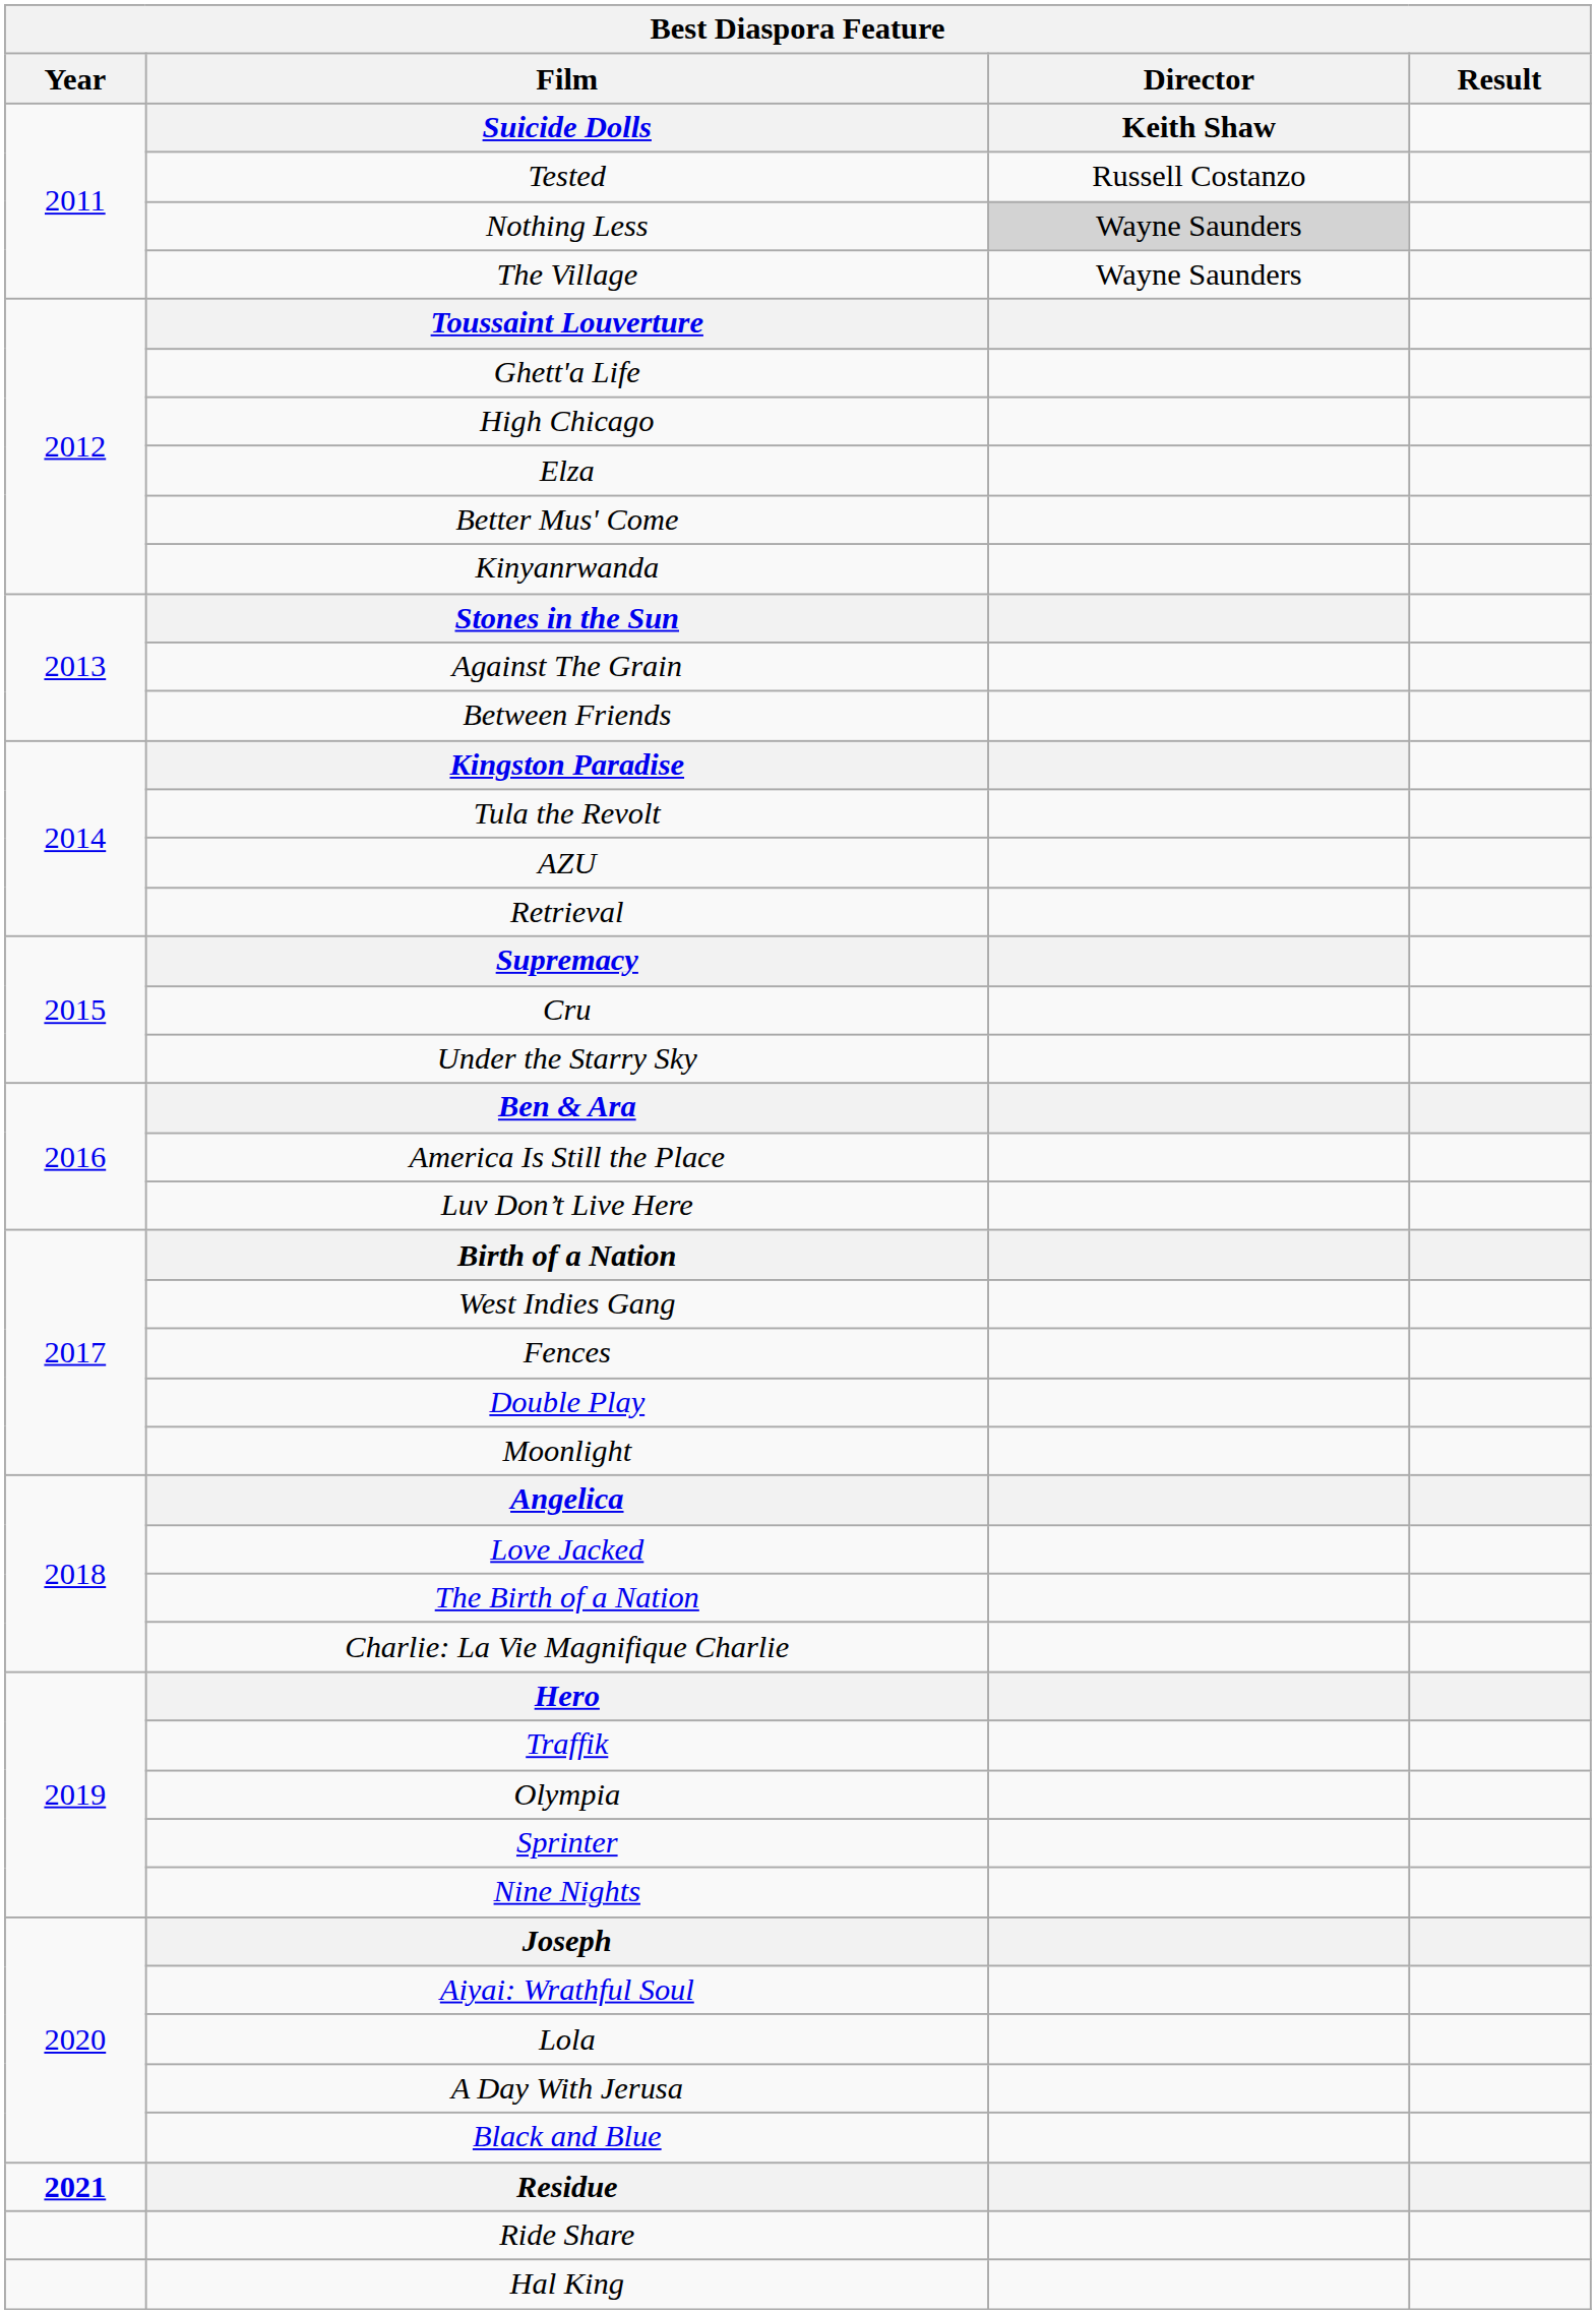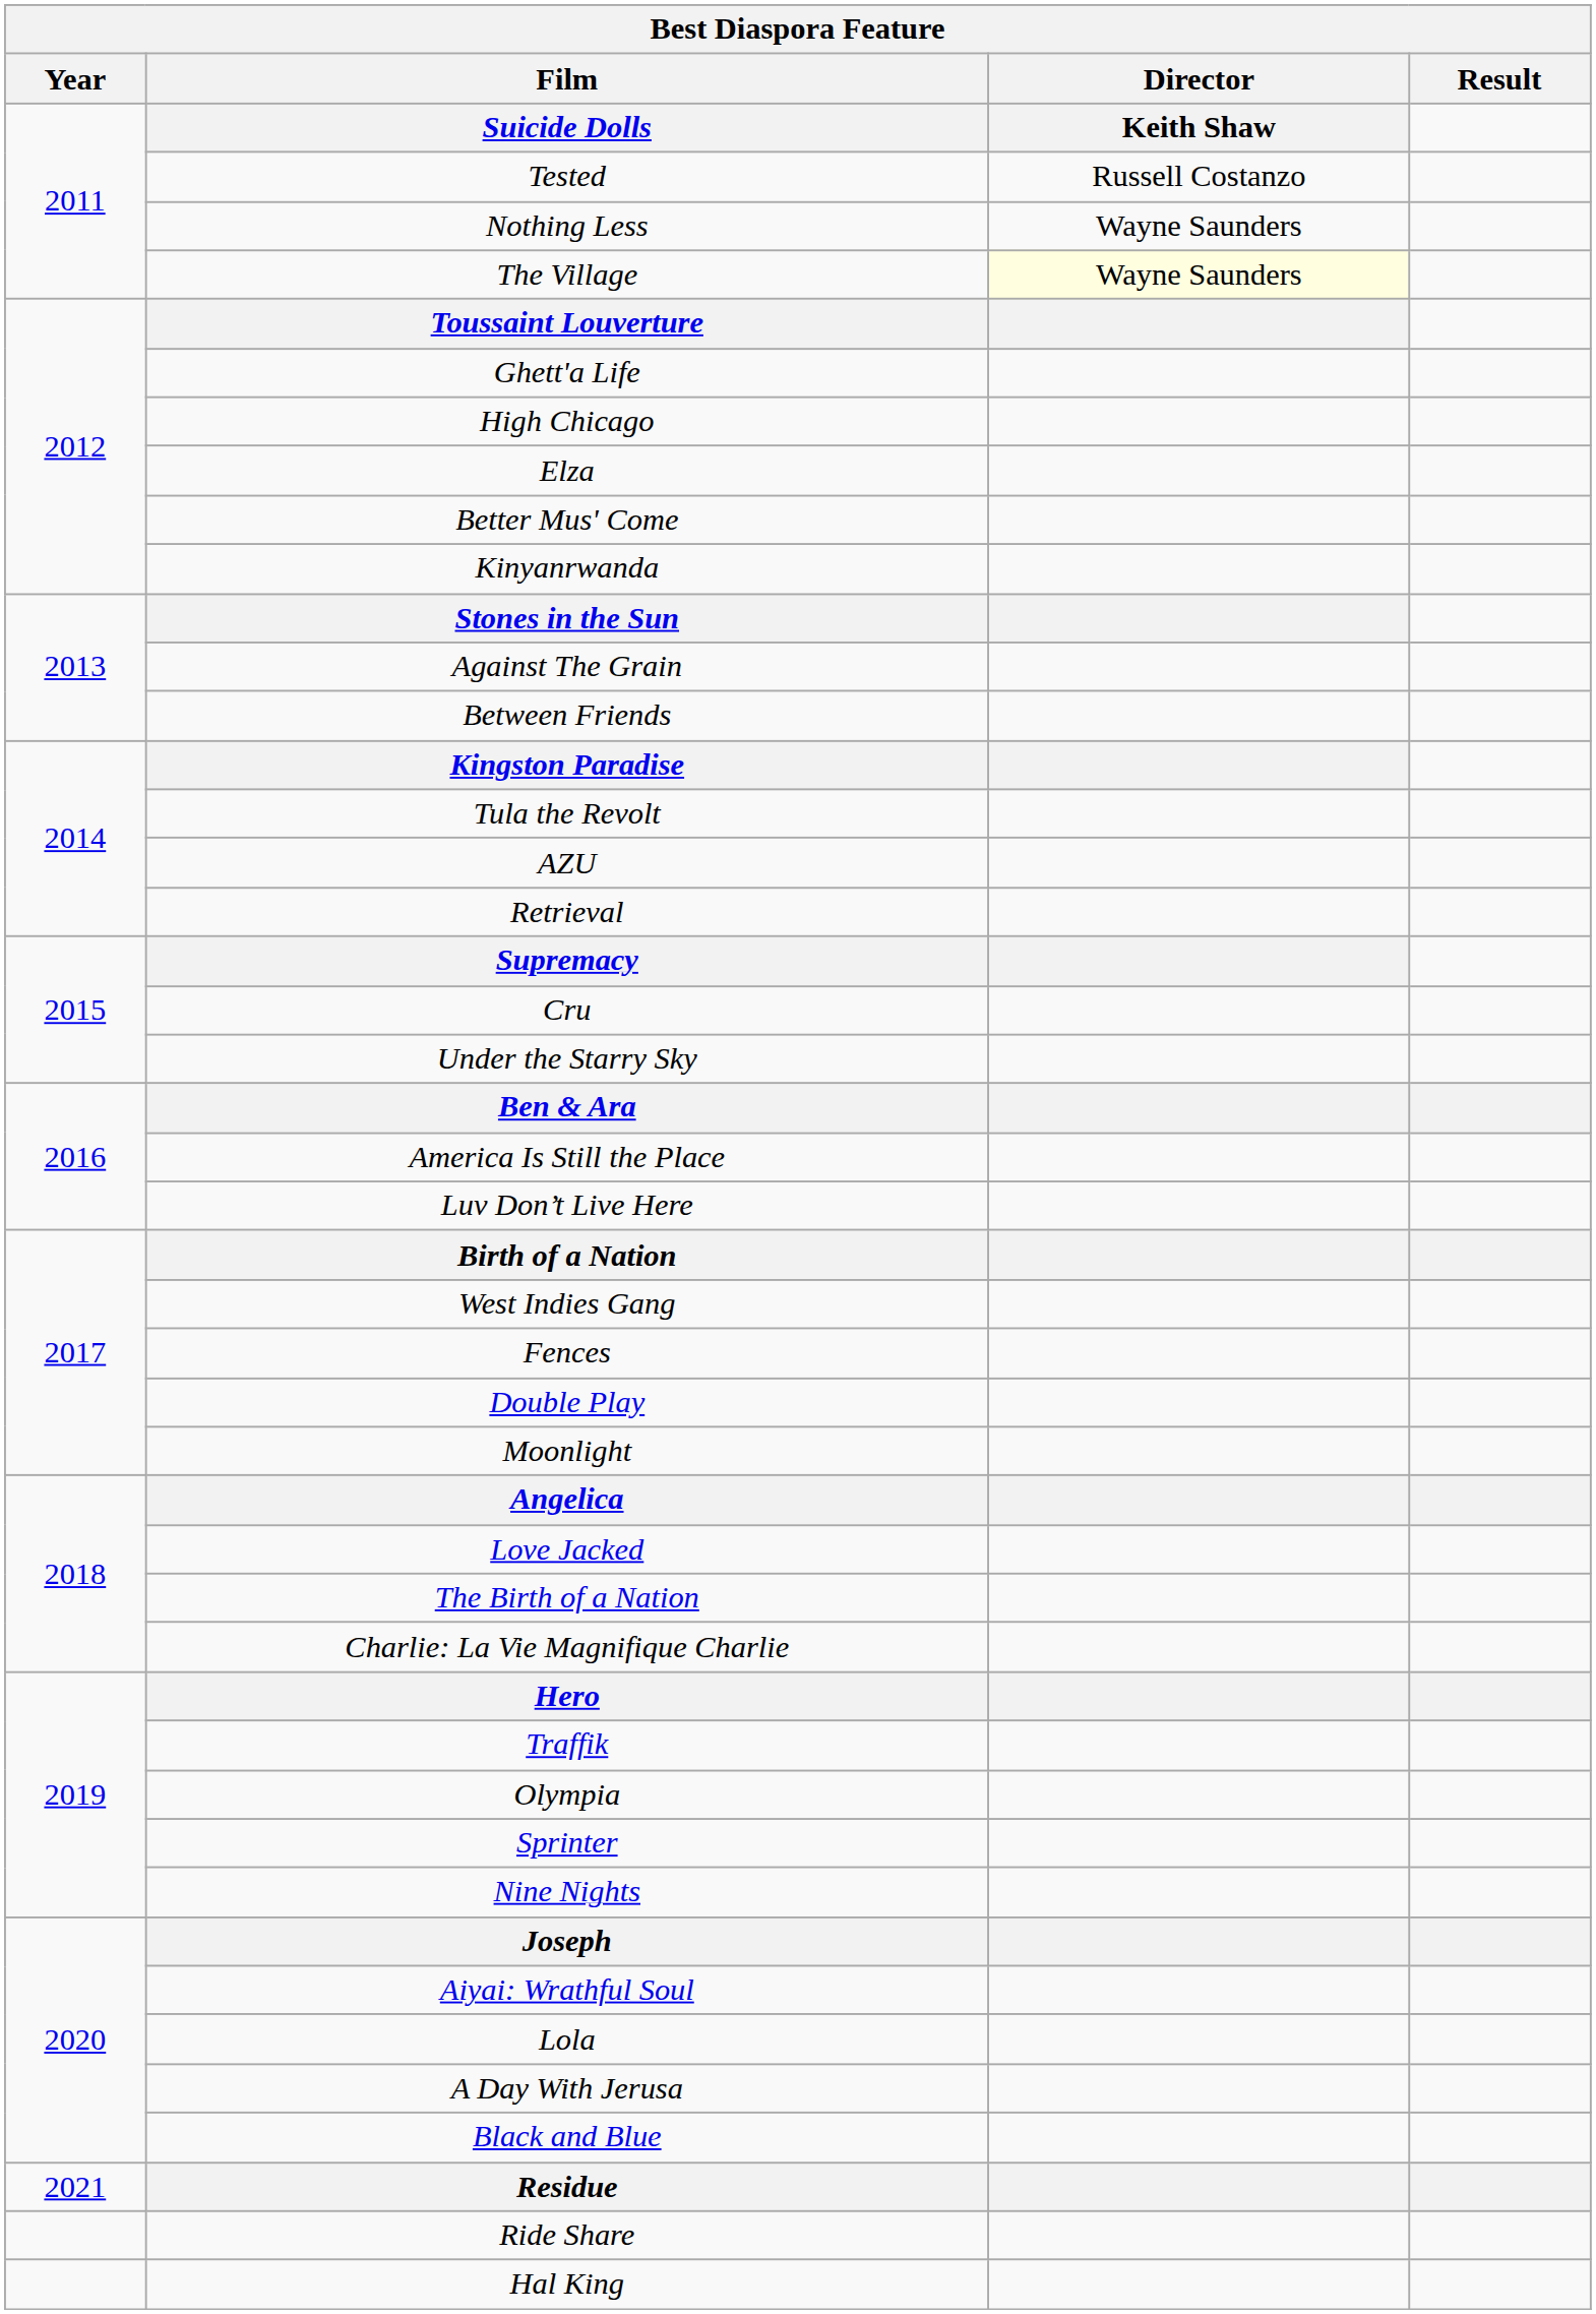Nothing Less | Director: lightgrey background -> no background
The Village | Director: no background -> lightyellow background
Residue | Year: bold -> normal
